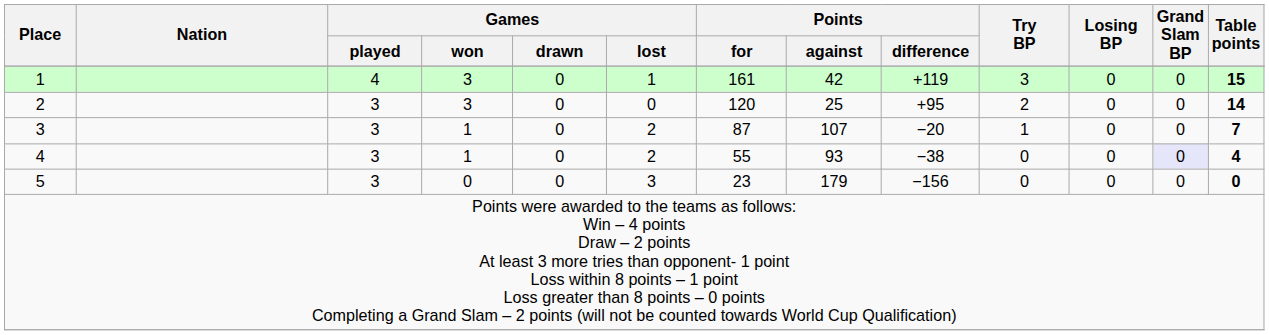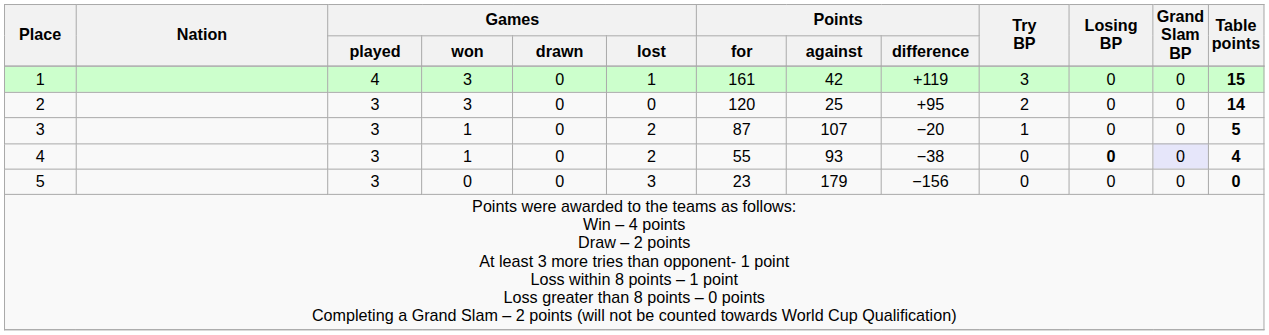row 5 | Table points: 7 -> 5
row 6 | Losing BP: normal -> bold
